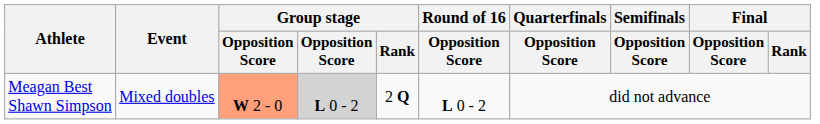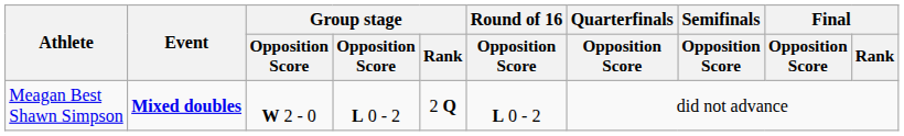Meagan Best Shawn Simpson | Event: normal -> bold
Meagan Best Shawn Simpson | column 3: lightsalmon background -> no background
Meagan Best Shawn Simpson | column 4: lightgrey background -> no background
